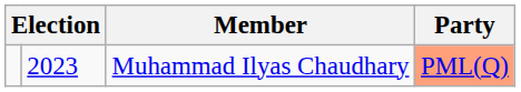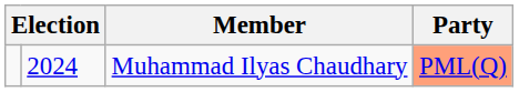Muhammad Ilyas Chaudhary | column 2: 2023 -> 2024
